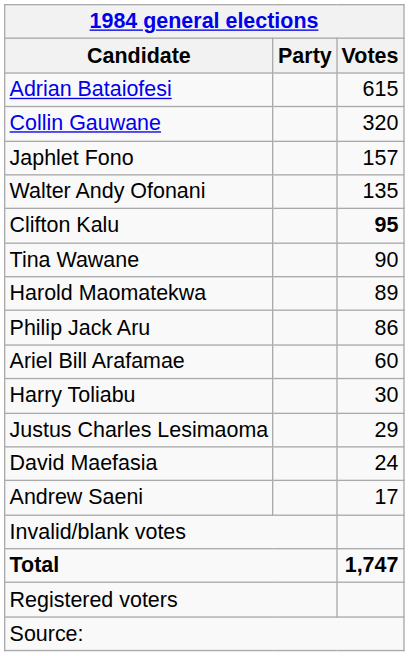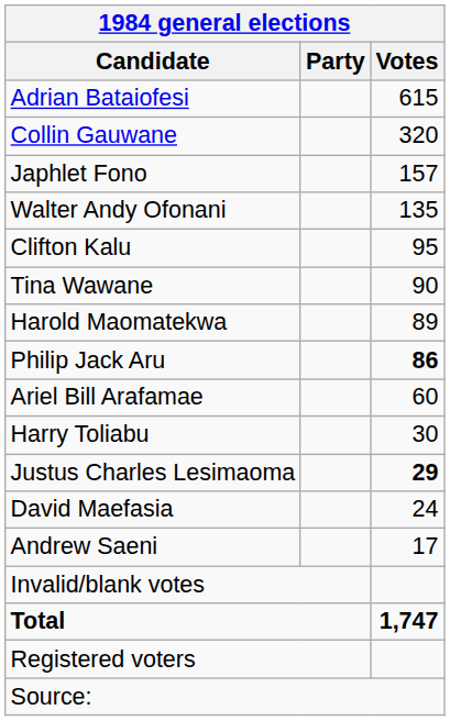Clifton Kalu | Votes: bold -> normal
Philip Jack Aru | Votes: normal -> bold
Justus Charles Lesimaoma | Votes: normal -> bold
